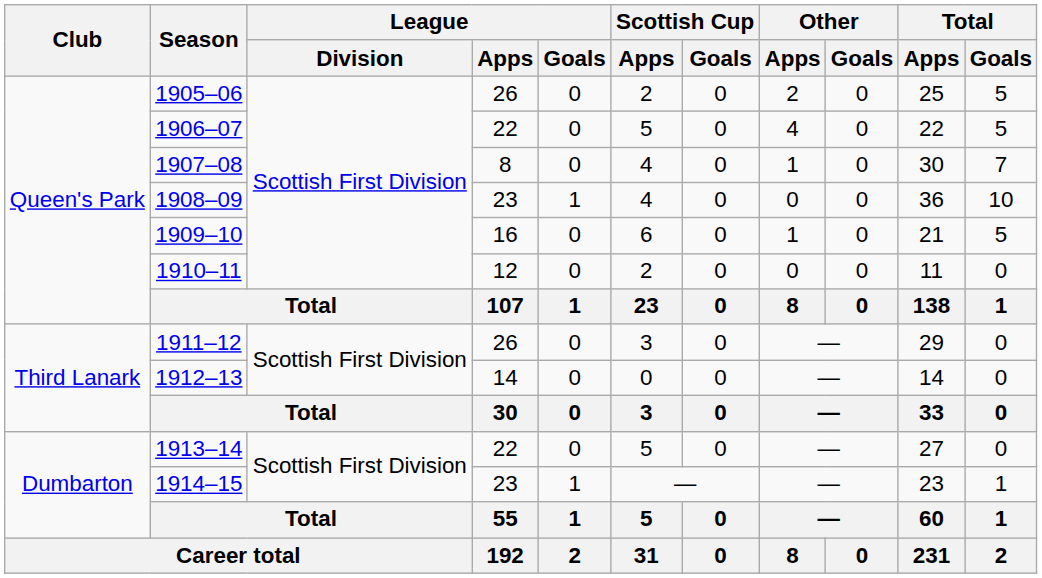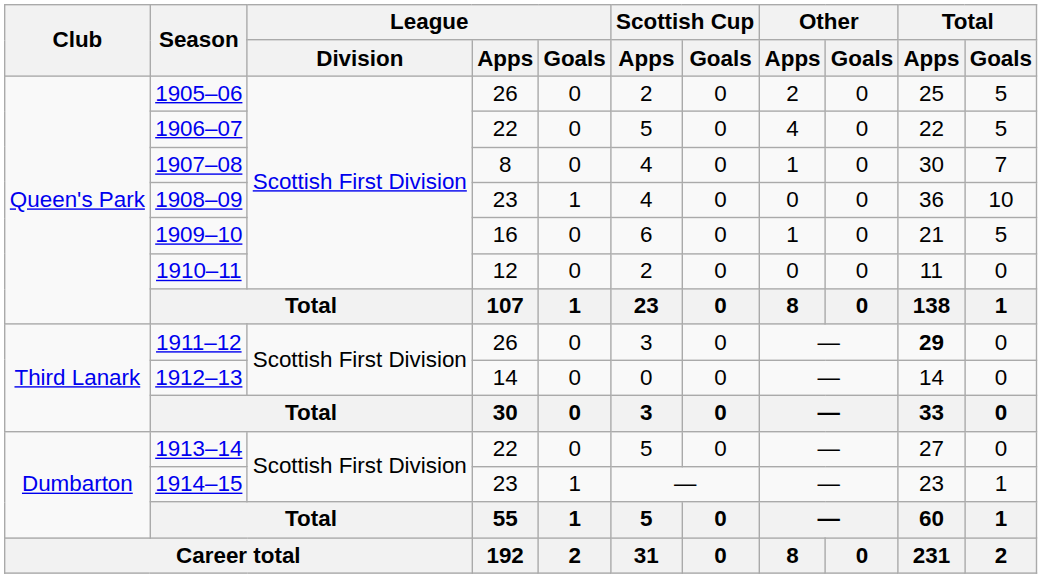1911–12 | Total / Apps: normal -> bold
